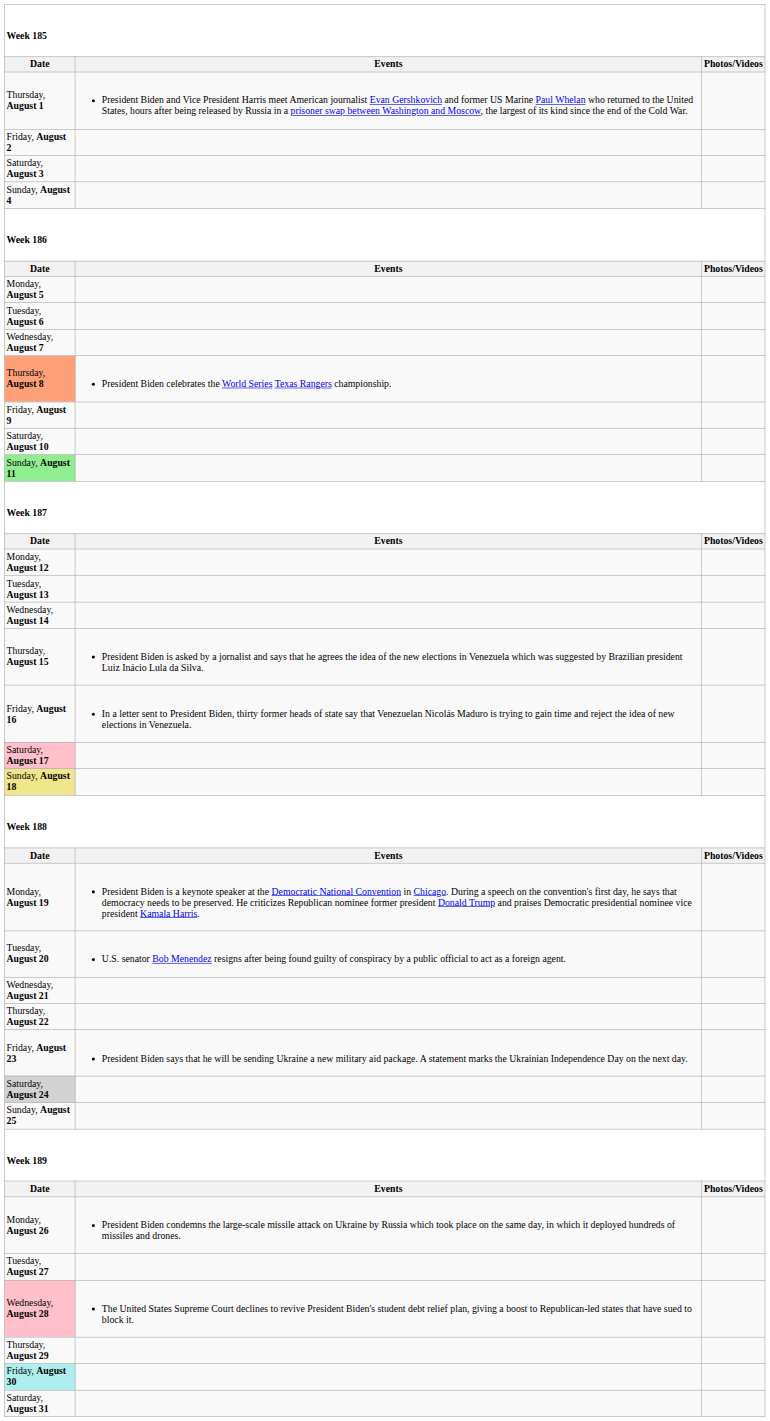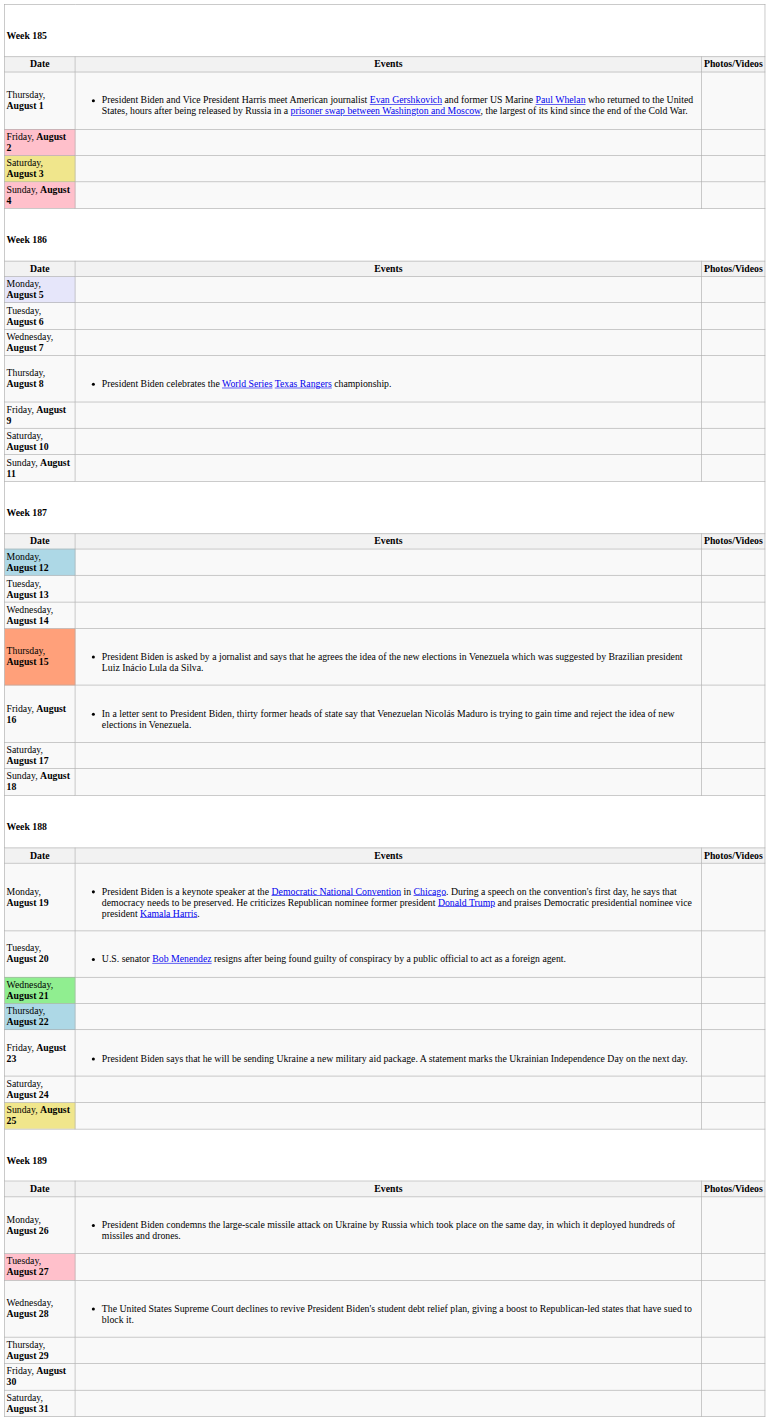Friday, August 2 | column 1: no background -> pink background
Saturday, August 3 | column 1: no background -> khaki background
Sunday, August 4 | column 1: no background -> pink background
Monday, August 5 | column 1: no background -> lavender background
Thursday, August 8 | column 1: lightsalmon background -> no background
Sunday, August 11 | column 1: lightgreen background -> no background
Monday, August 12 | column 1: no background -> lightblue background
Thursday, August 15 | column 1: no background -> lightsalmon background
Saturday, August 17 | column 1: pink background -> no background
Sunday, August 18 | column 1: khaki background -> no background
Wednesday, August 21 | column 1: no background -> lightgreen background
Thursday, August 22 | column 1: no background -> lightblue background
Saturday, August 24 | column 1: lightgrey background -> no background
Sunday, August 25 | column 1: no background -> khaki background
Tuesday, August 27 | column 1: no background -> pink background
Wednesday, August 28 | column 1: pink background -> no background
Friday, August 30 | column 1: paleturquoise background -> no background
